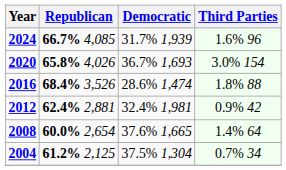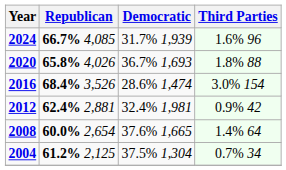2020 | Third Parties: 3.0% 154 -> 1.8% 88
2016 | Third Parties: 1.8% 88 -> 3.0% 154
